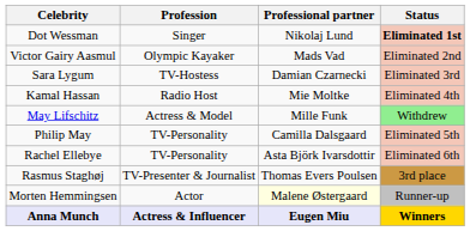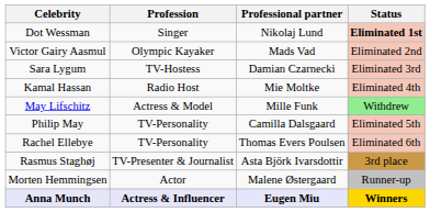Rachel Ellebye | Professional partner: Asta Björk Ivarsdottir -> Thomas Evers Poulsen
Rasmus Staghøj | Professional partner: Thomas Evers Poulsen -> Asta Björk Ivarsdottir
Morten Hemmingsen | Professional partner: lightyellow background -> no background
